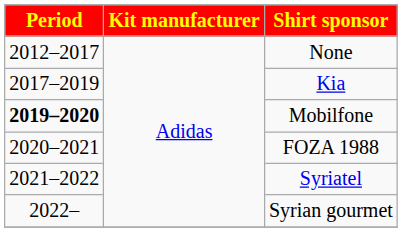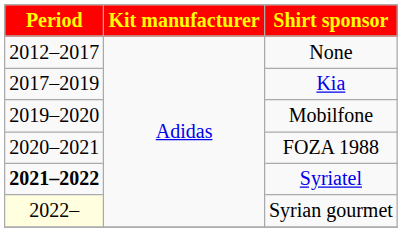Mobilfone | Period: bold -> normal
Syriatel | Period: normal -> bold
Syrian gourmet | Period: no background -> lightyellow background
